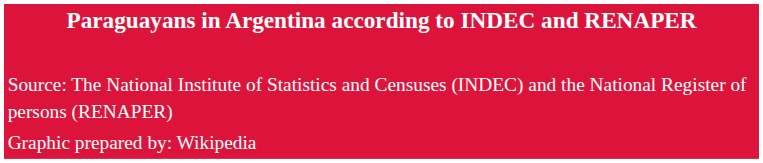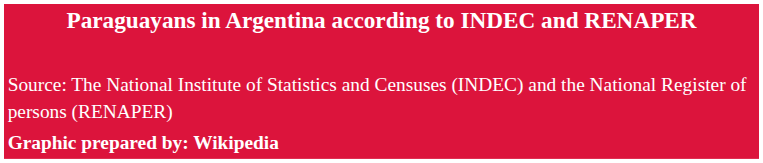row 3 | column 1: normal -> bold
